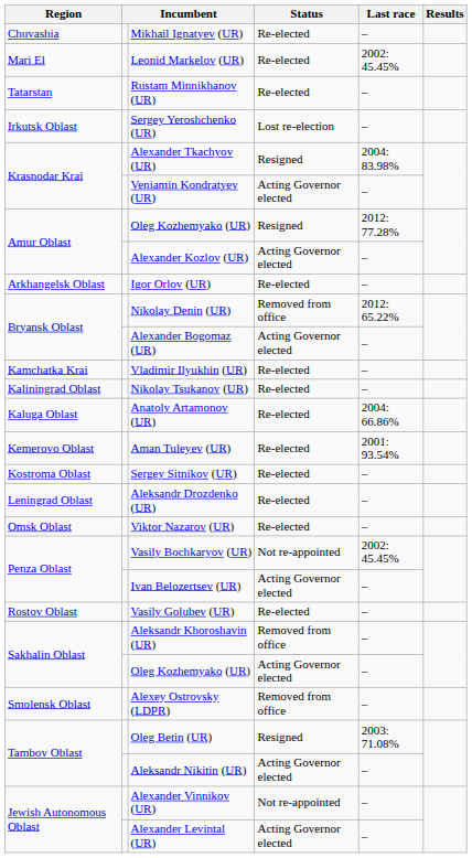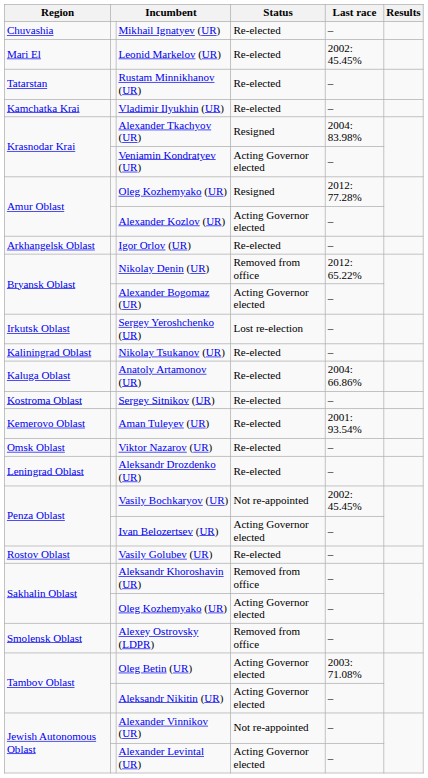rows swapped: Vladimir Ilyukhin (UR) <-> Sergey Yeroshchenko (UR)
rows swapped: Aman Tuleyev (UR) <-> Sergey Sitnikov (UR)
rows swapped: Aleksandr Drozdenko (UR) <-> Viktor Nazarov (UR)
Oleg Betin (UR) | Status: Resigned -> Acting Governor elected
